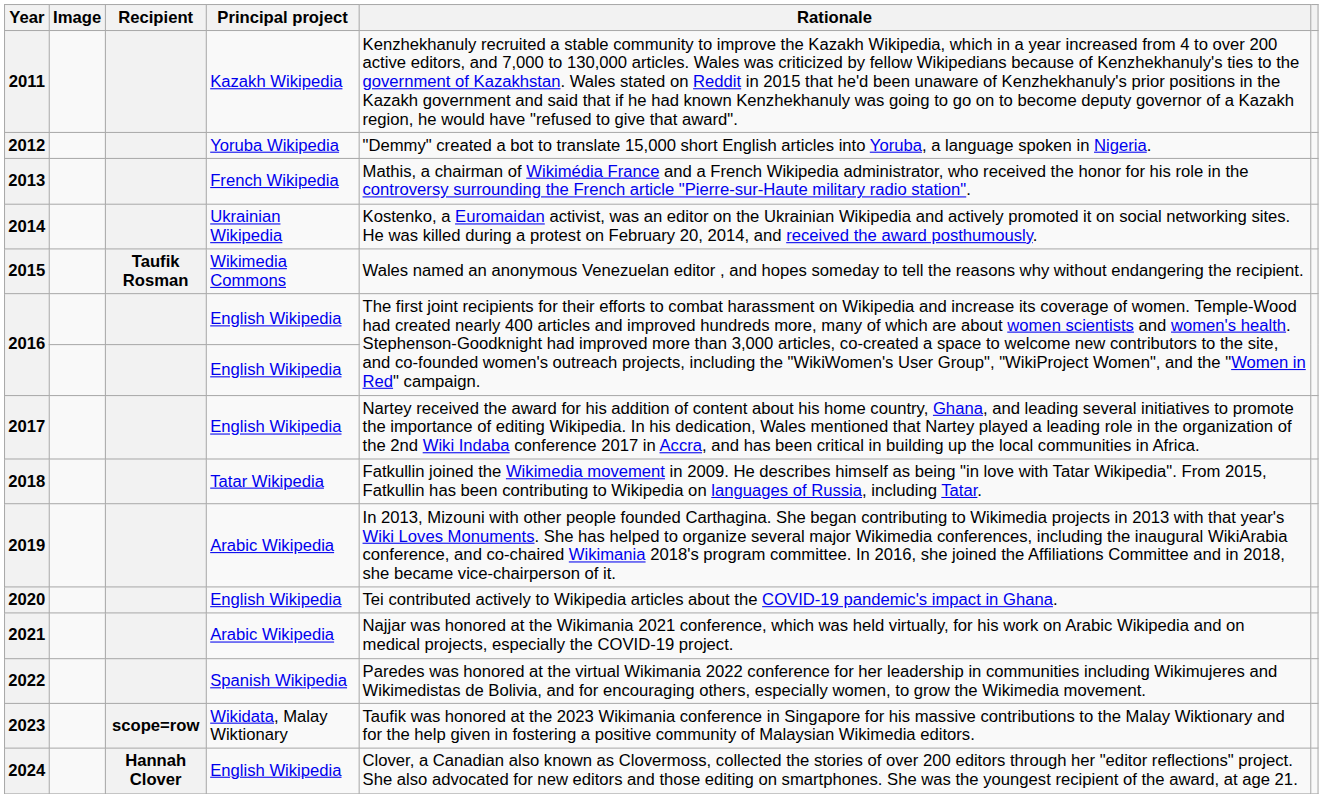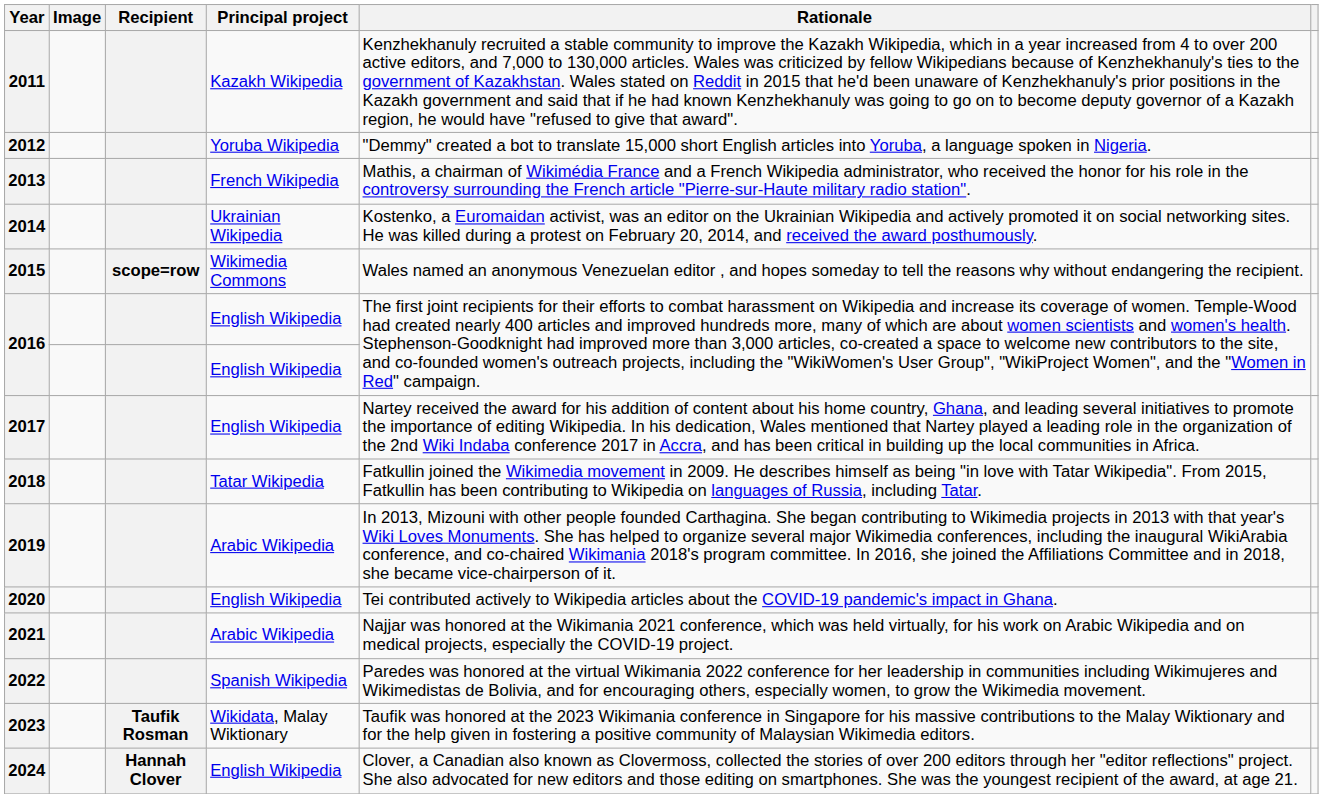2015 | Recipient: Taufik Rosman -> scope=row
2023 | Recipient: scope=row -> Taufik Rosman
